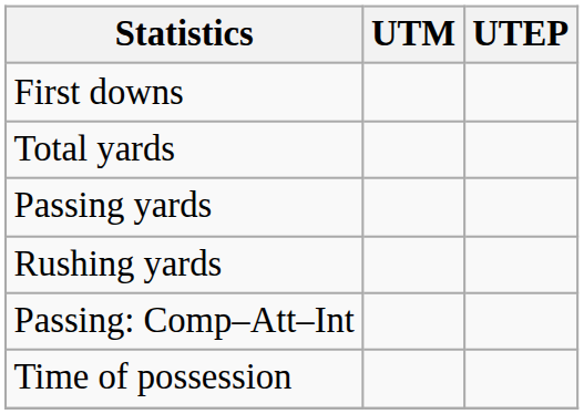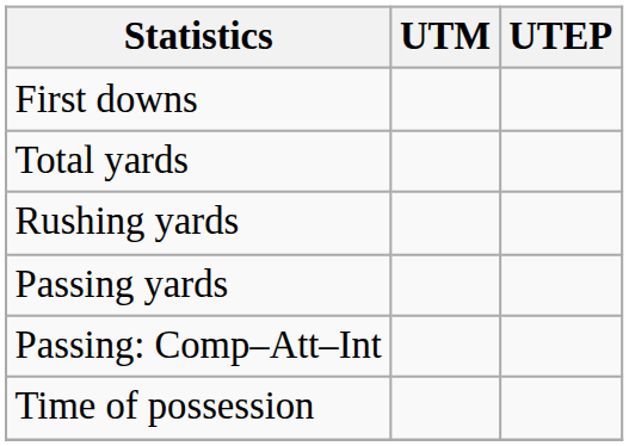rows swapped: Rushing yards <-> Passing yards
